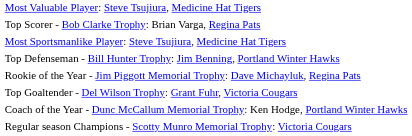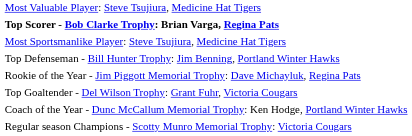row 2 | column 1: normal -> bold
